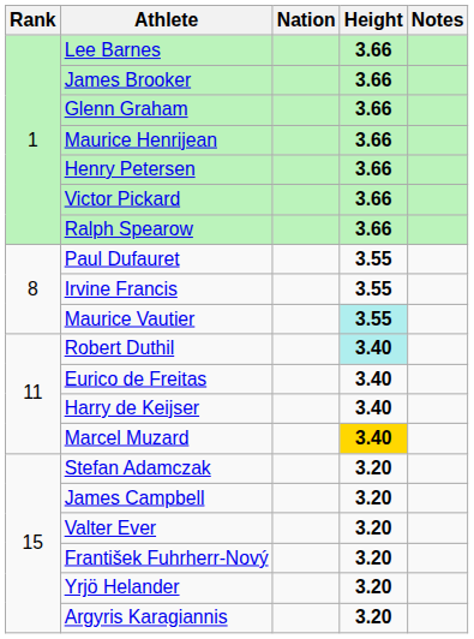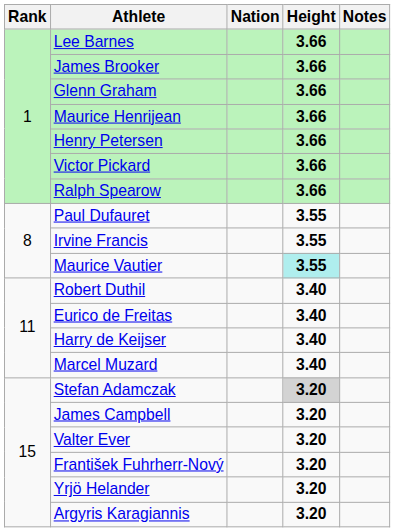Robert Duthil | Height: paleturquoise background -> no background
Marcel Muzard | Height: gold background -> no background
Stefan Adamczak | Height: no background -> lightgrey background
